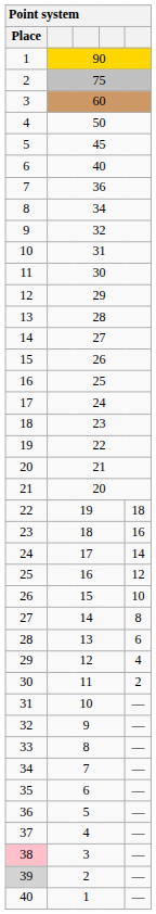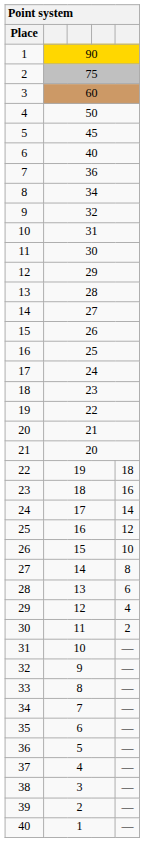38 | Place: pink background -> no background
39 | Place: lightgrey background -> no background
